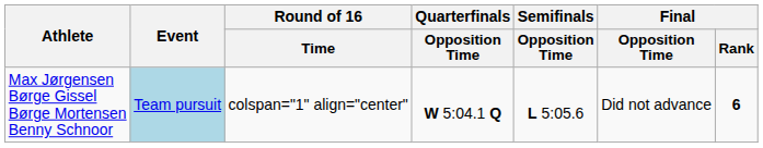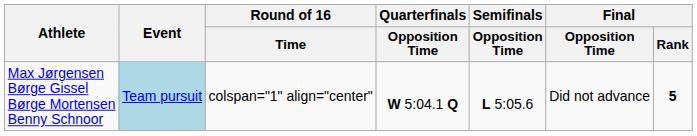Max Jørgensen Børge Gissel Børge Mortensen Benny Schnoor | Final / Rank: 6 -> 5
